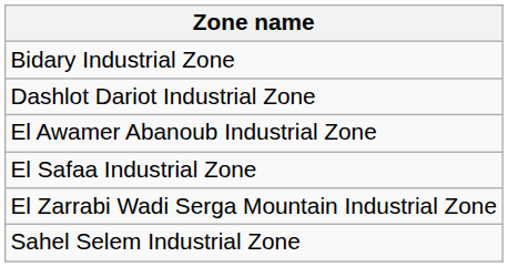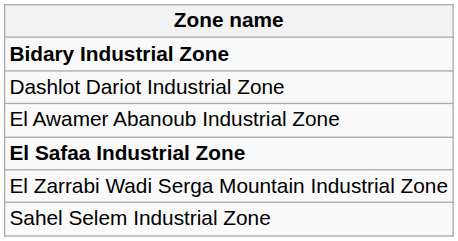row 2 | column 1: normal -> bold
row 5 | column 1: normal -> bold
